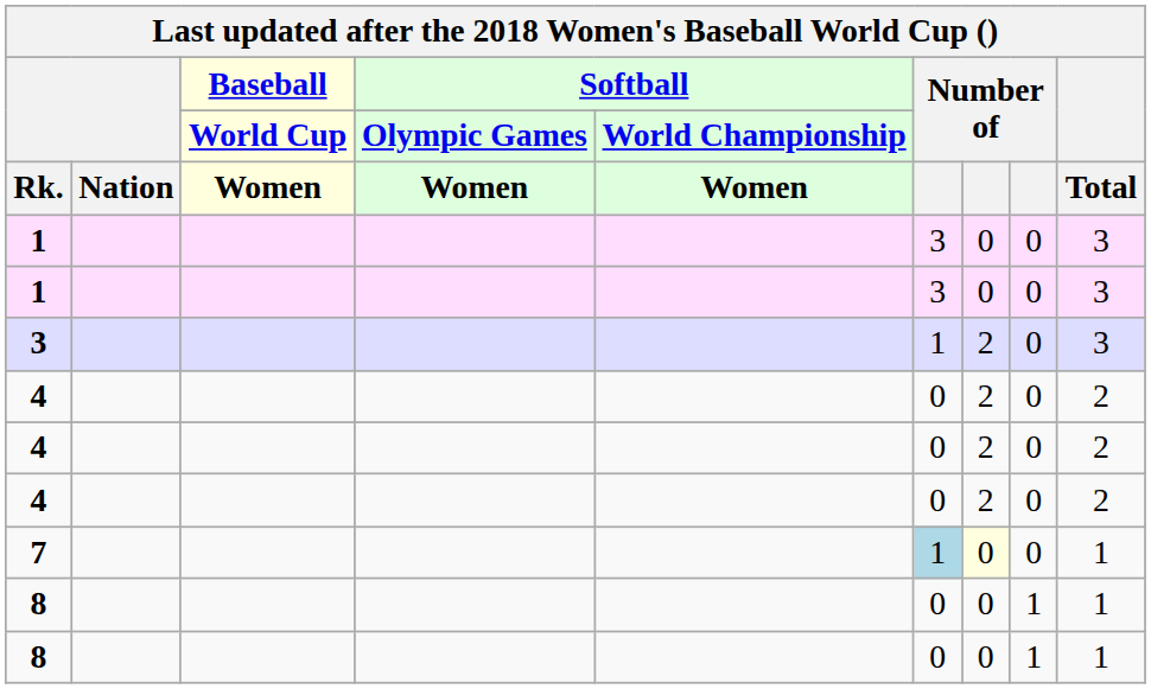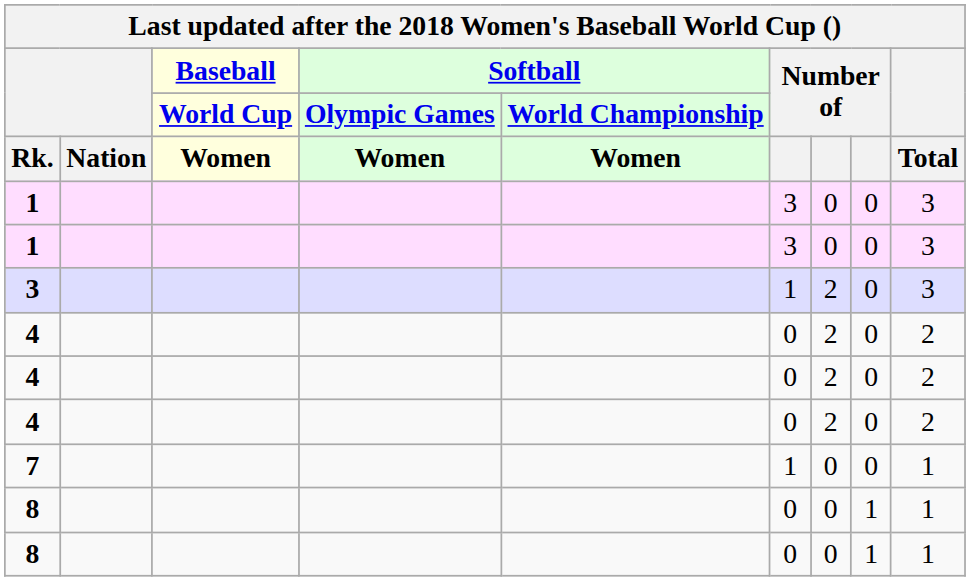7 | column 6: lightblue background -> no background
7 | column 7: lightyellow background -> no background
